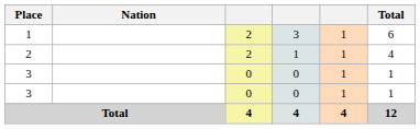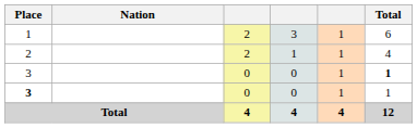row 4 | Total: normal -> bold
row 5 | Place: normal -> bold
